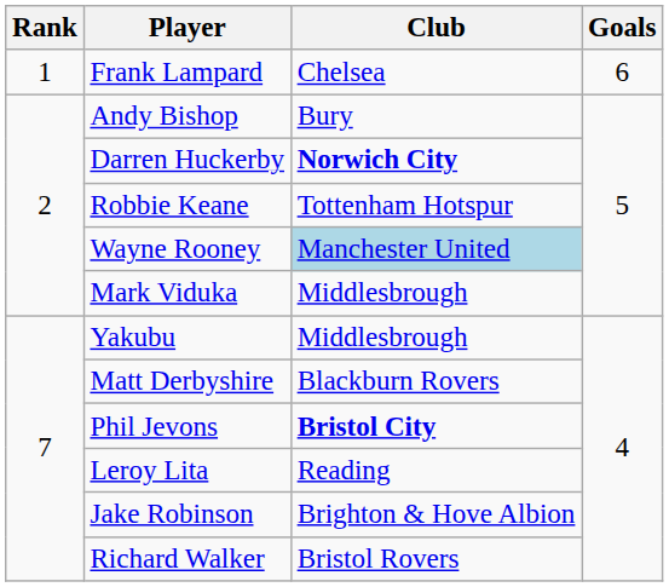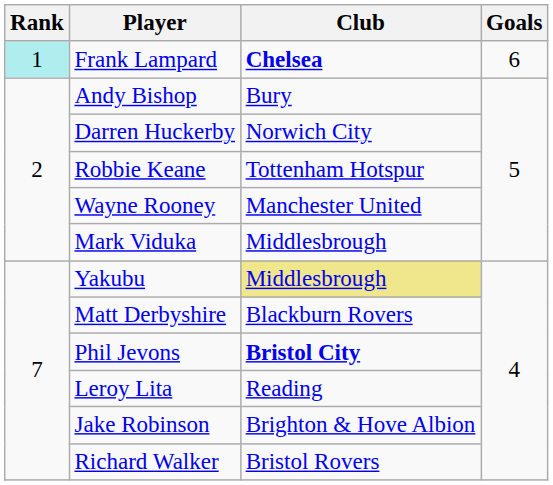Frank Lampard | Rank: no background -> paleturquoise background
Frank Lampard | Club: normal -> bold
Darren Huckerby | Club: bold -> normal
Wayne Rooney | Club: lightblue background -> no background
Yakubu | Club: no background -> khaki background
